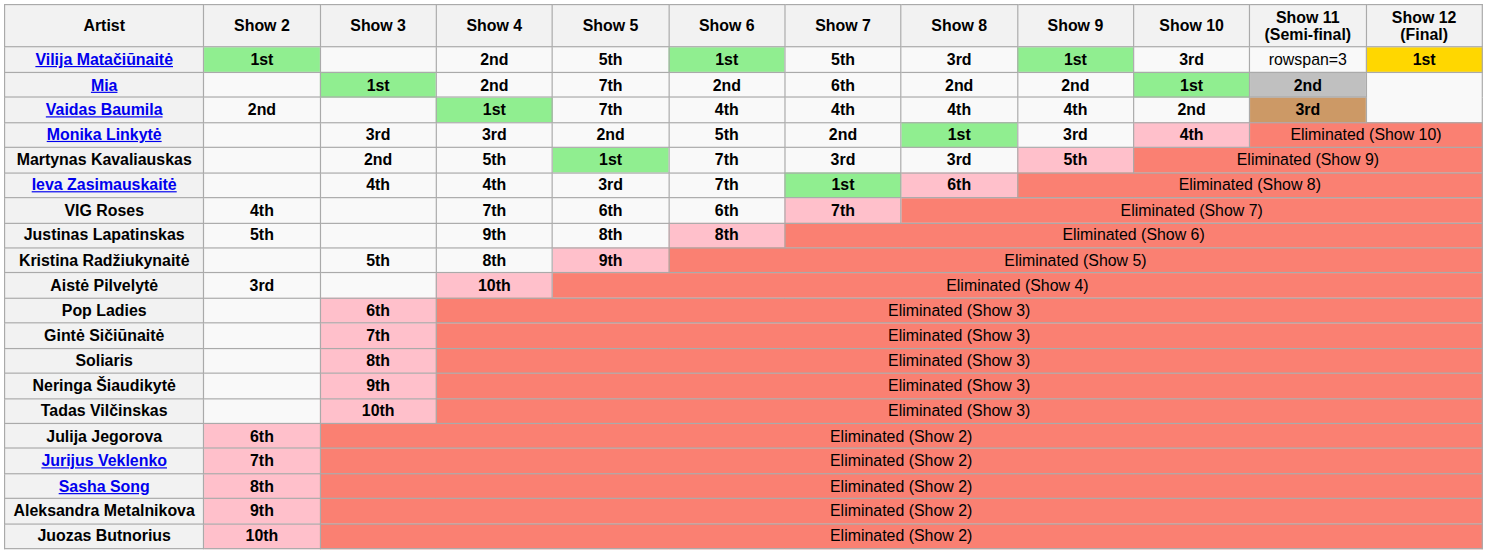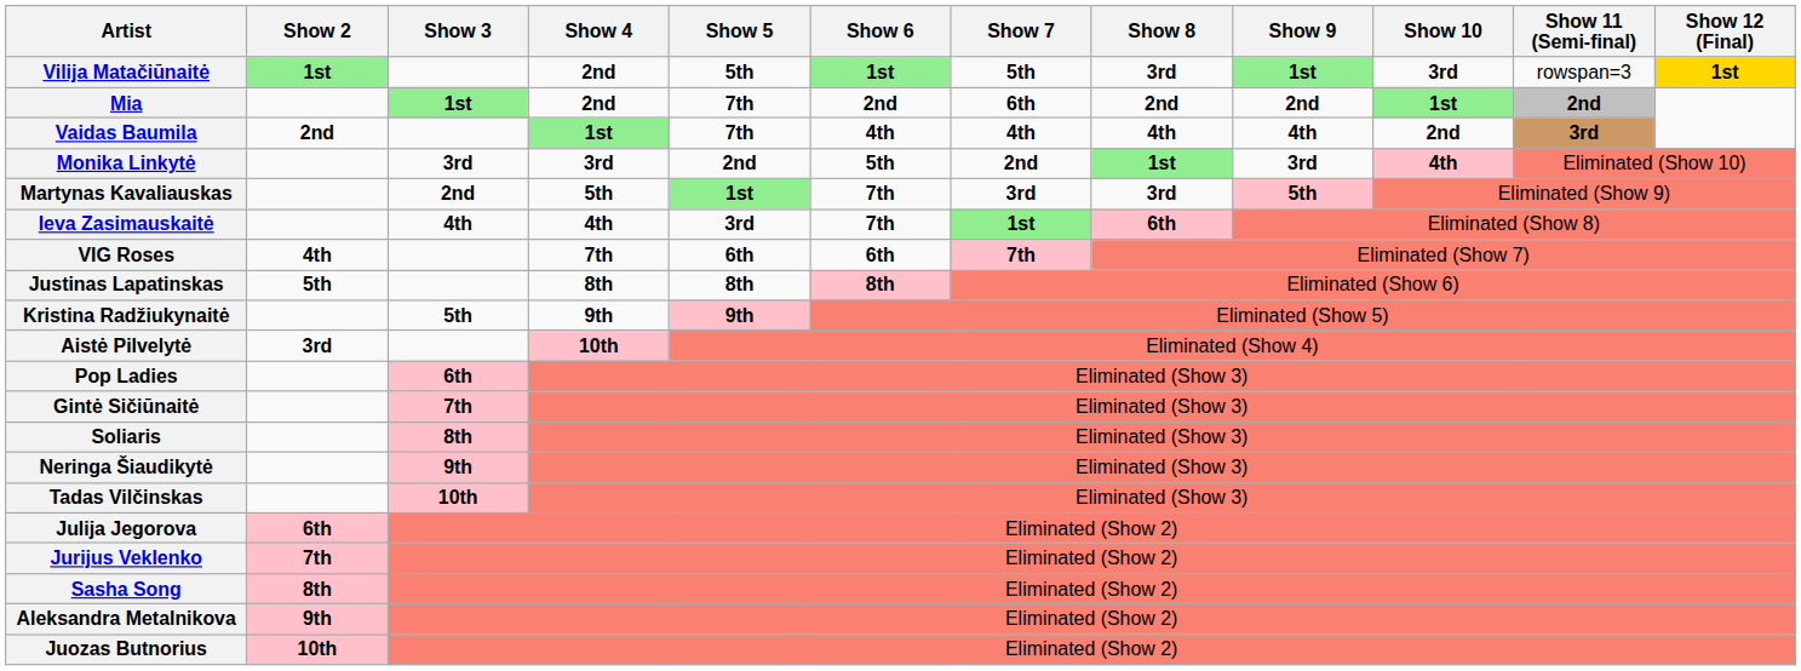Justinas Lapatinskas | Show 4: 9th -> 8th
Kristina Radžiukynaitė | Show 4: 8th -> 9th
